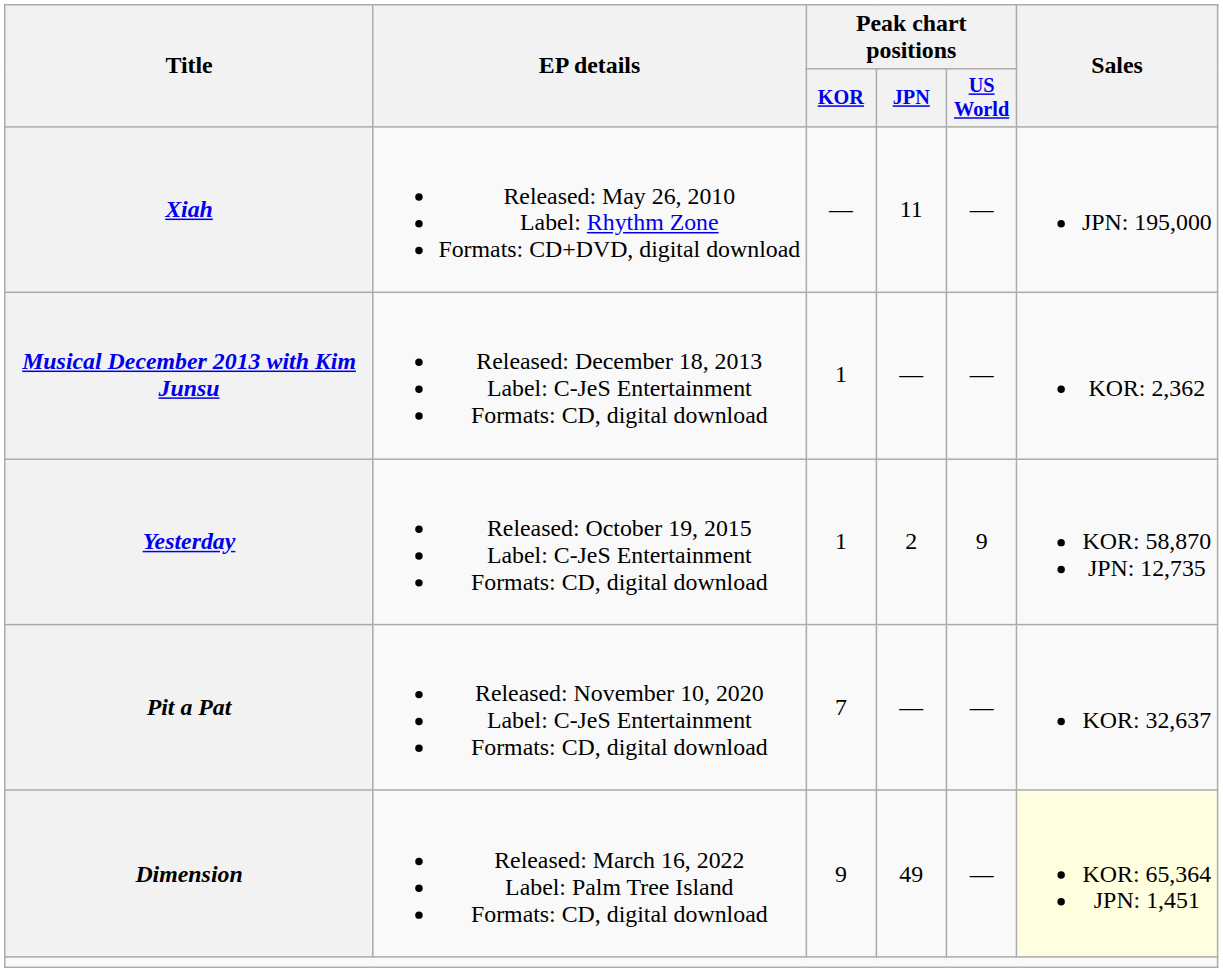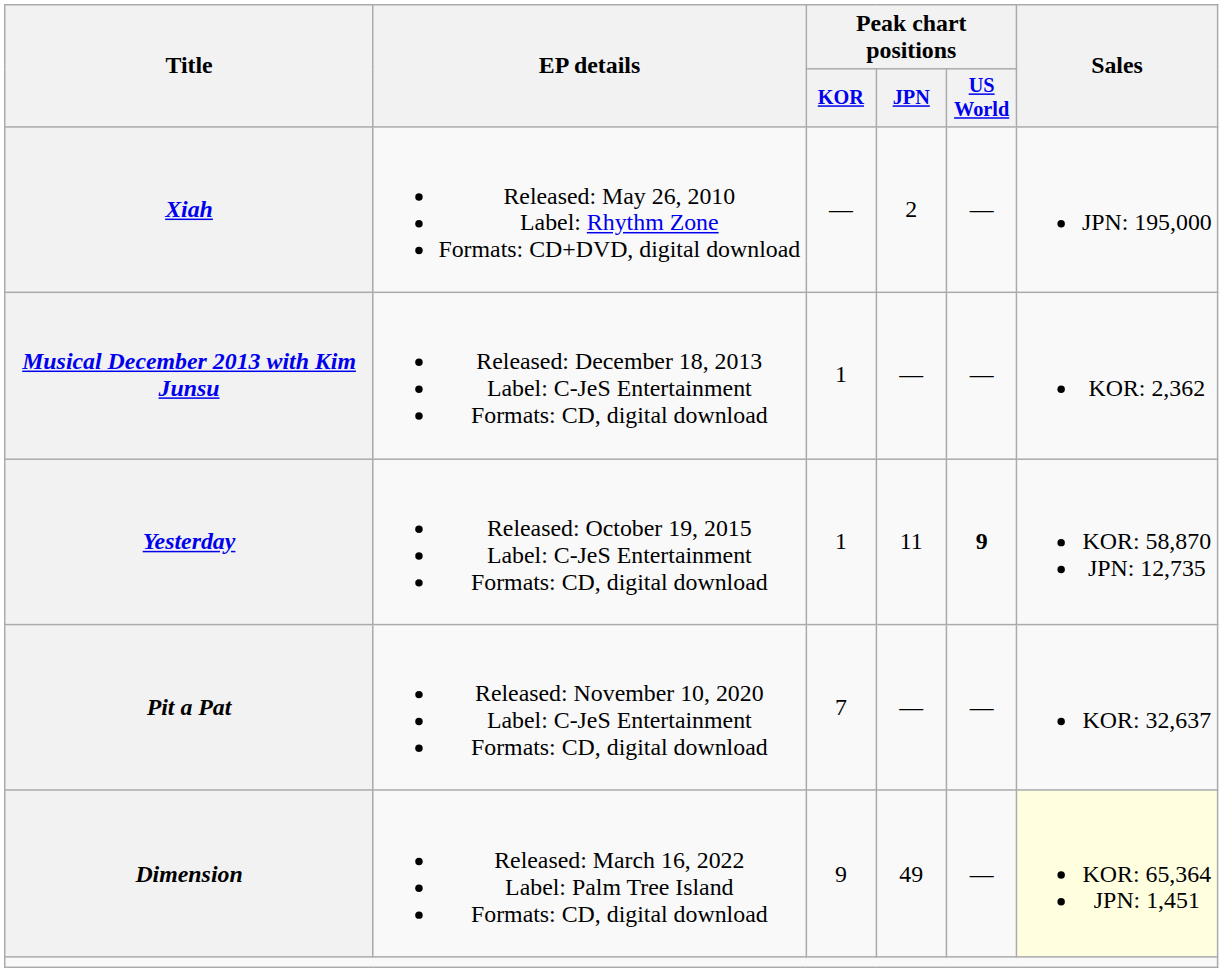Xiah | Peak chart positions / JPN: 11 -> 2
Yesterday | Peak chart positions / JPN: 2 -> 11
Yesterday | Peak chart positions / US World: normal -> bold
